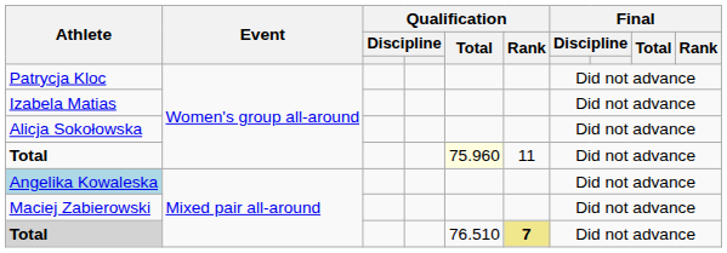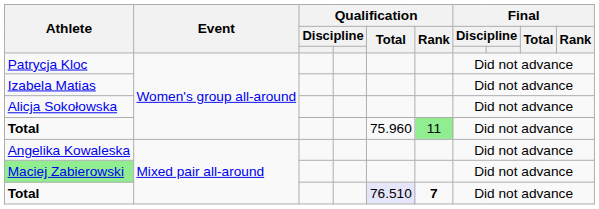row 7 | Qualification / Total: lightyellow background -> no background
row 7 | Qualification / Rank: no background -> lightgreen background
row 8 | Athlete: lightblue background -> no background
row 9 | Athlete: no background -> lightgreen background
row 10 | Athlete: lightgrey background -> no background
row 10 | Qualification / Total: no background -> lavender background
row 10 | Qualification / Rank: khaki background -> no background
